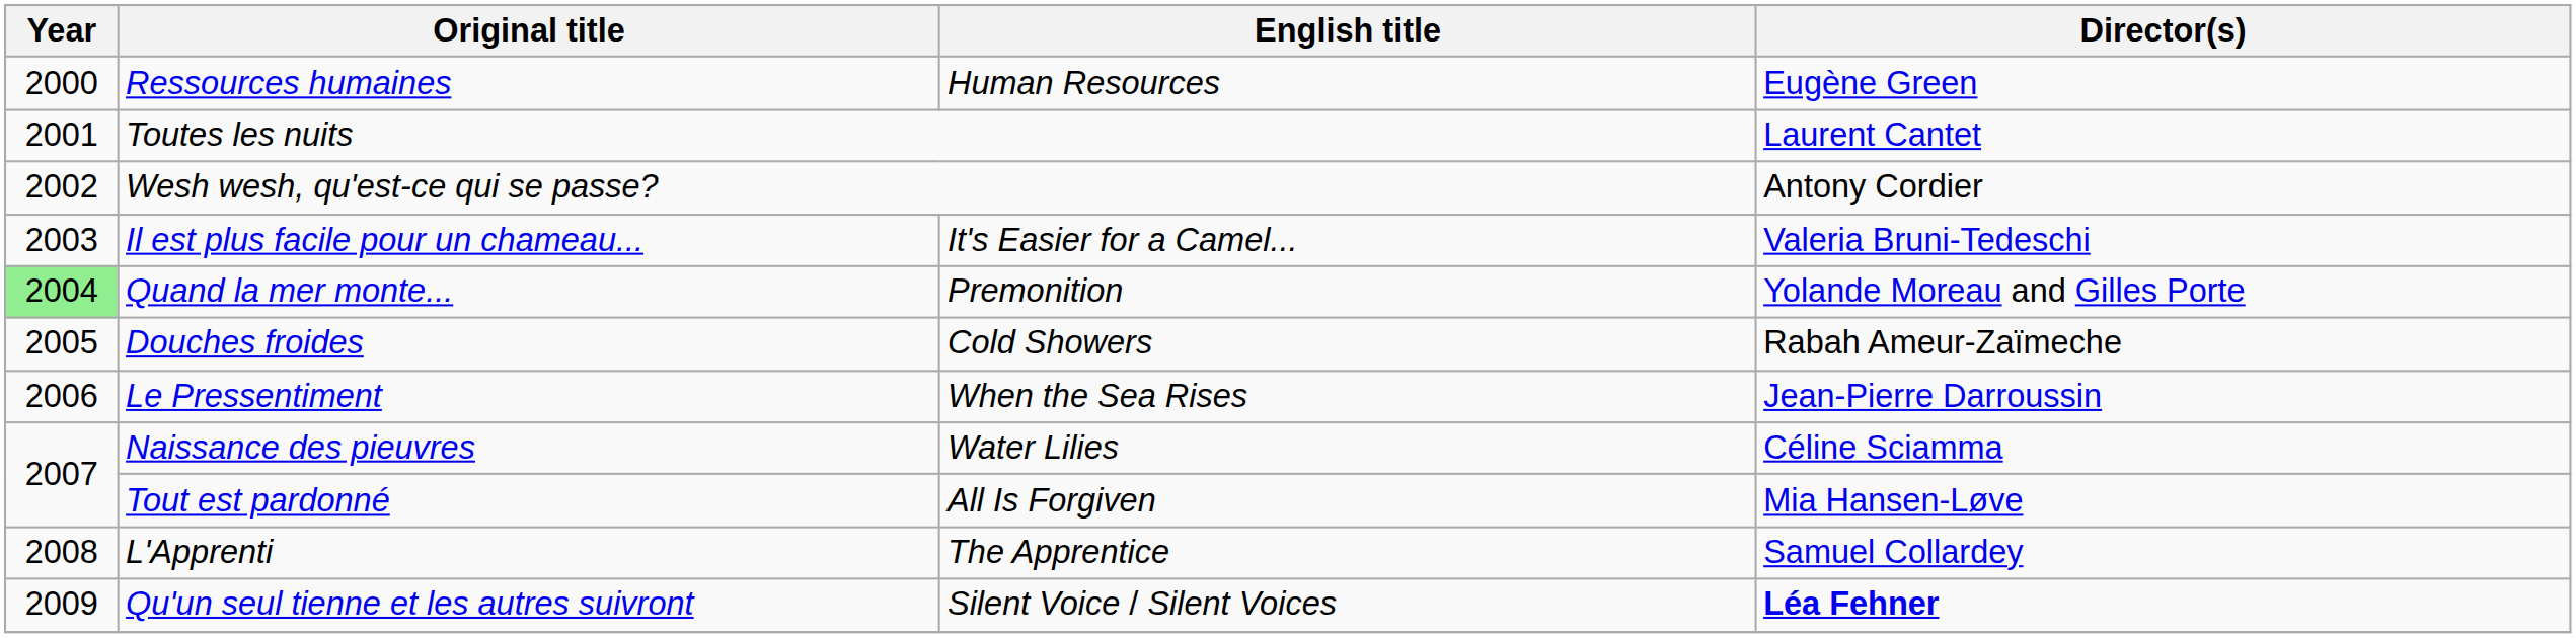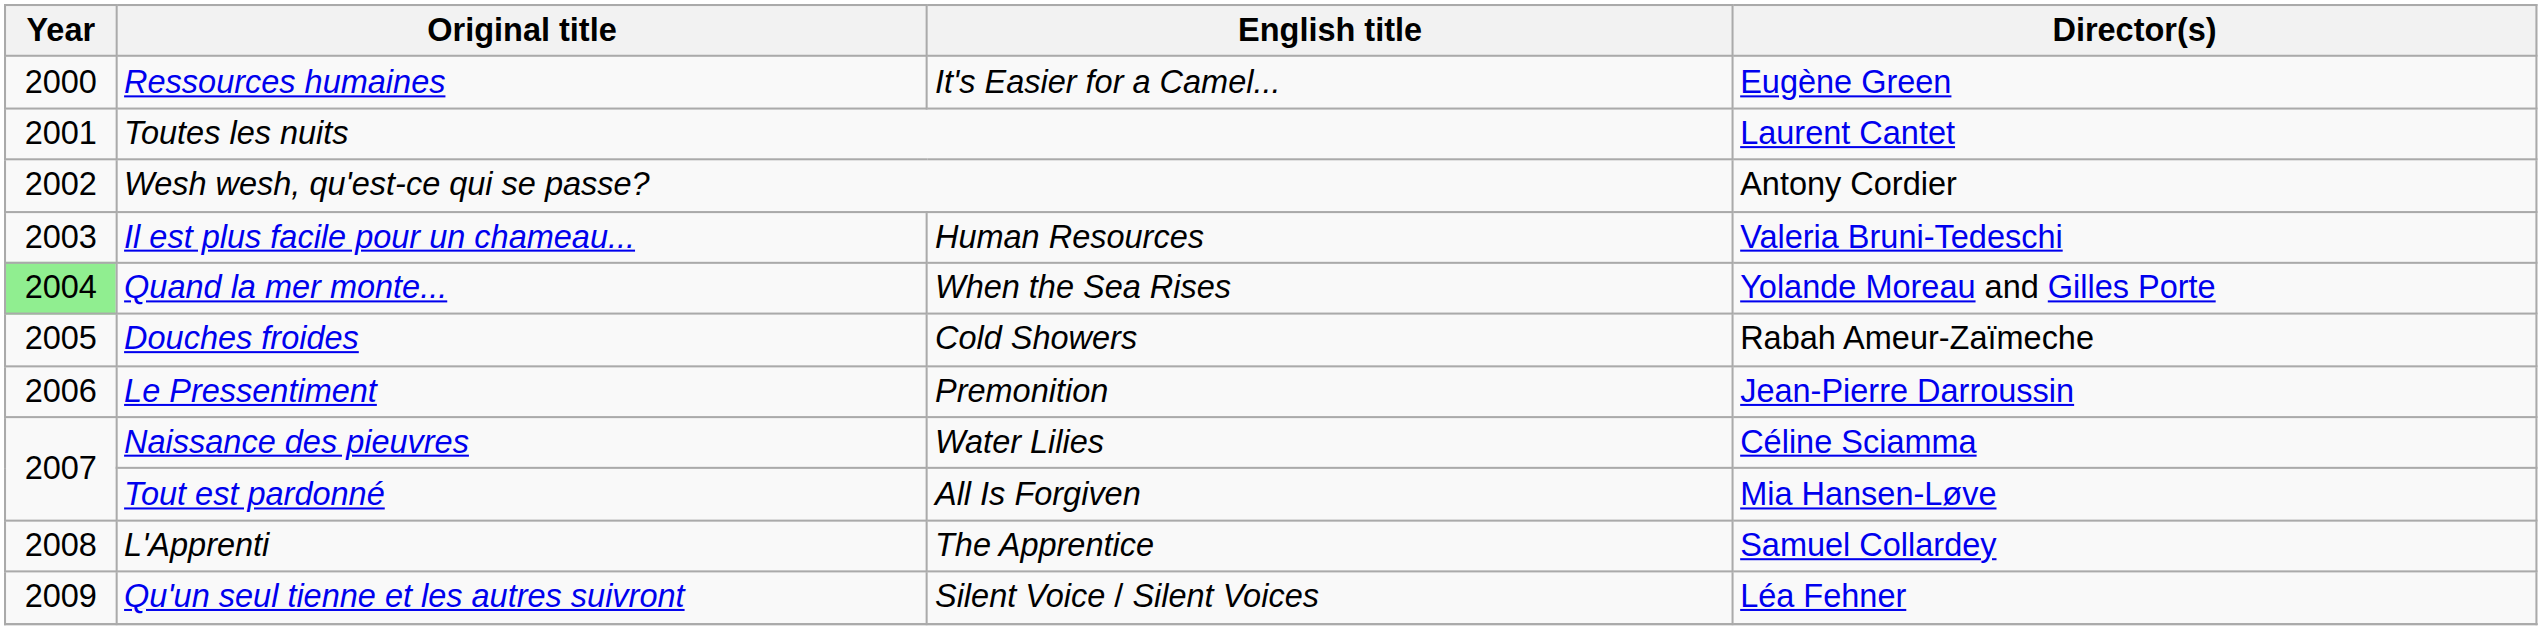Ressources humaines | English title: Human Resources -> It's Easier for a Camel...
Il est plus facile pour un chameau... | English title: It's Easier for a Camel... -> Human Resources
Quand la mer monte... | English title: Premonition -> When the Sea Rises
Le Pressentiment | English title: When the Sea Rises -> Premonition
Qu'un seul tienne et les autres suivront | Director(s): bold -> normal
